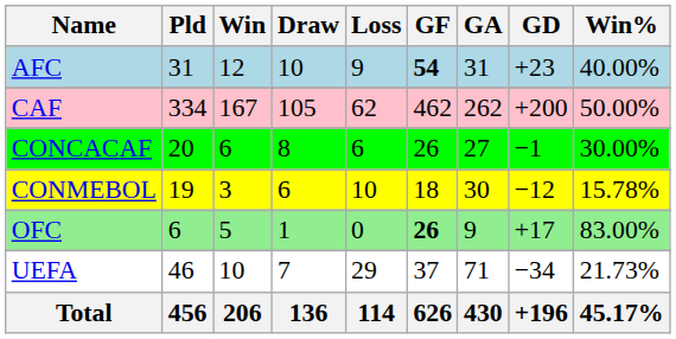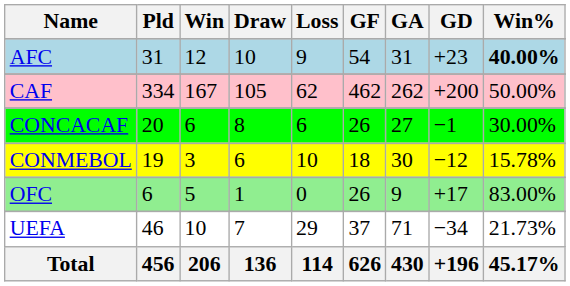AFC | GF: bold -> normal
AFC | Win%: normal -> bold
OFC | GF: bold -> normal
